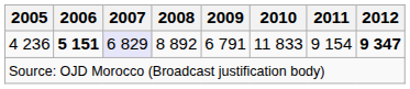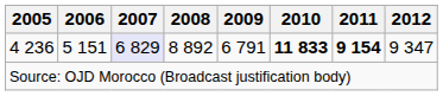4 236 | 2006: bold -> normal
4 236 | 2010: normal -> bold
4 236 | 2011: normal -> bold
4 236 | 2012: bold -> normal
